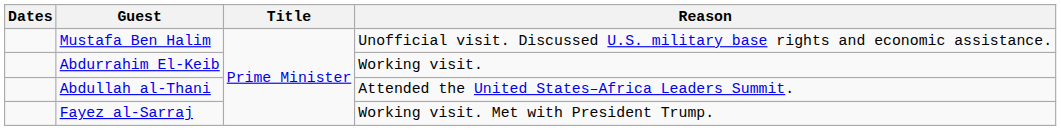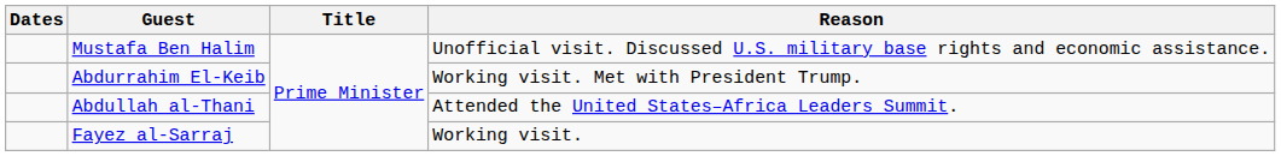Abdurrahim El-Keib | Reason: Working visit. -> Working visit. Met with President Trump.
Fayez al-Sarraj | Reason: Working visit. Met with President Trump. -> Working visit.
